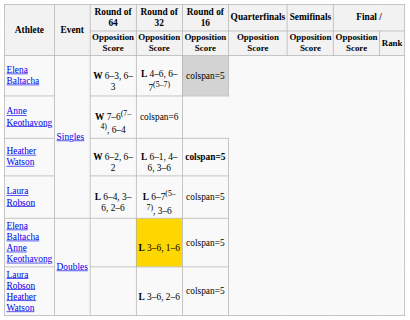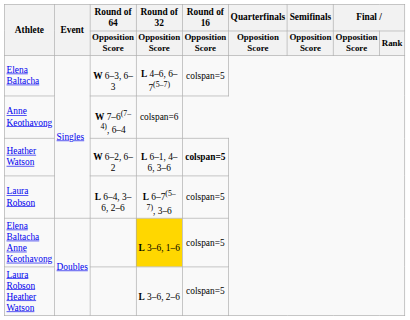Elena Baltacha | Round of 16 / Opposition Score: lightgrey background -> no background
